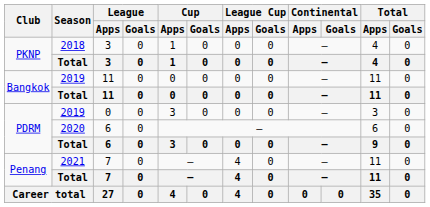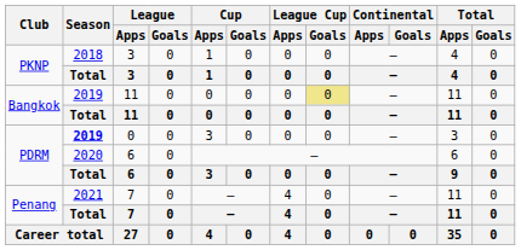row 5 | League Cup / Goals: no background -> khaki background
row 7 | Season: normal -> bold
